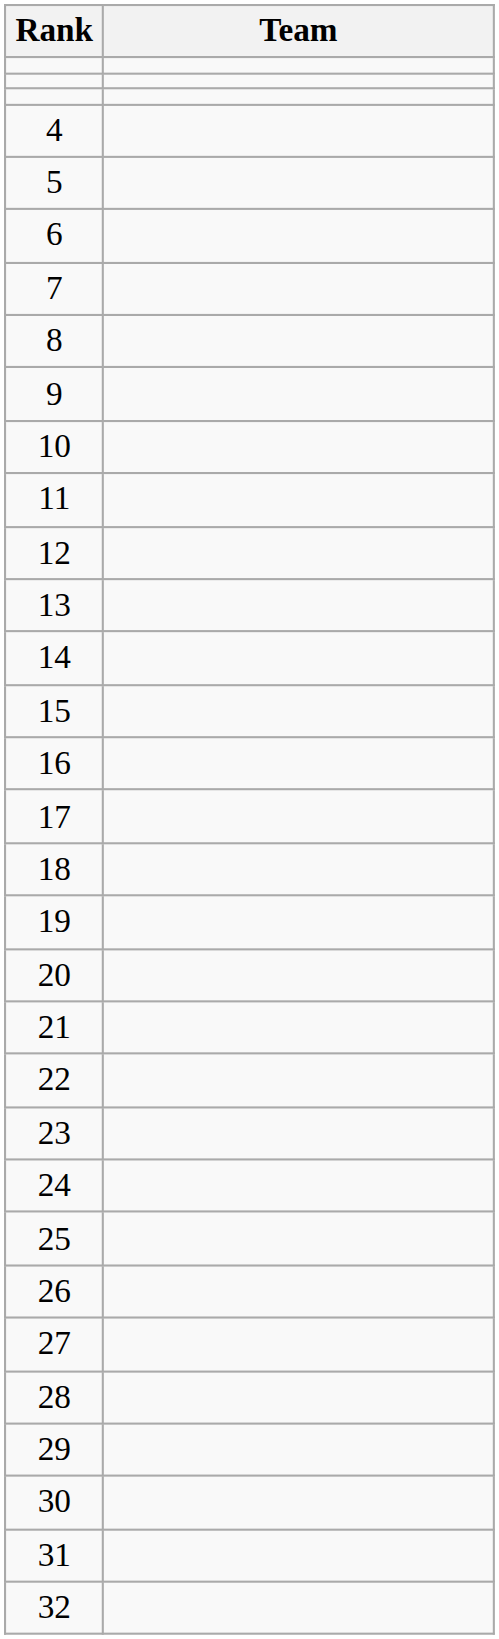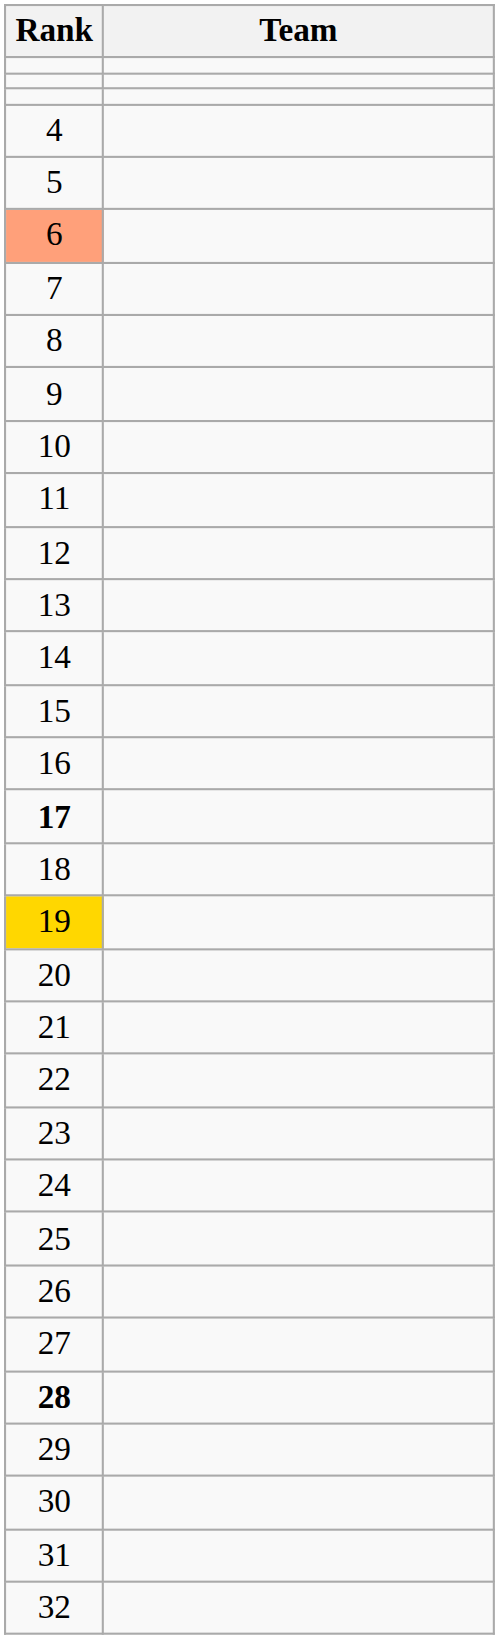row 7 | Rank: no background -> lightsalmon background
row 18 | Rank: normal -> bold
row 20 | Rank: no background -> gold background
row 29 | Rank: normal -> bold
